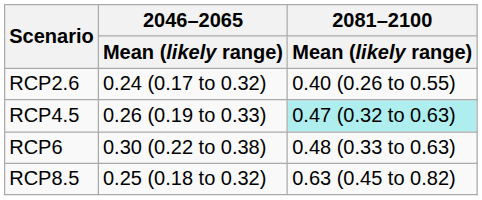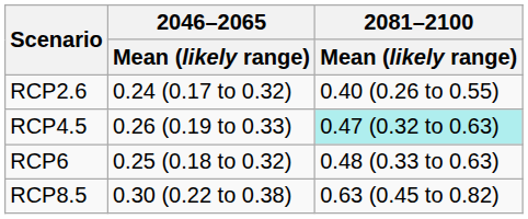RCP6 | 2046–2065 / Mean (likely range): 0.30 (0.22 to 0.38) -> 0.25 (0.18 to 0.32)
RCP8.5 | 2046–2065 / Mean (likely range): 0.25 (0.18 to 0.32) -> 0.30 (0.22 to 0.38)
